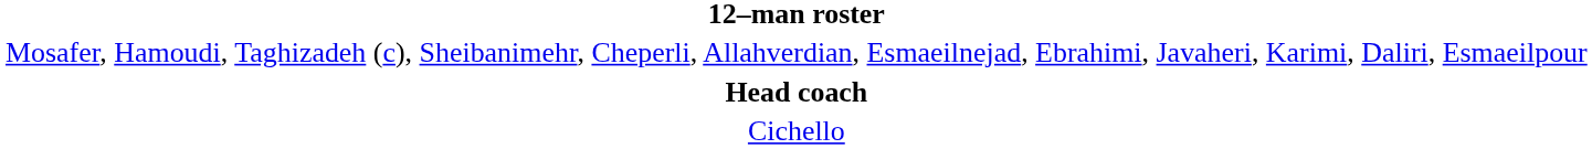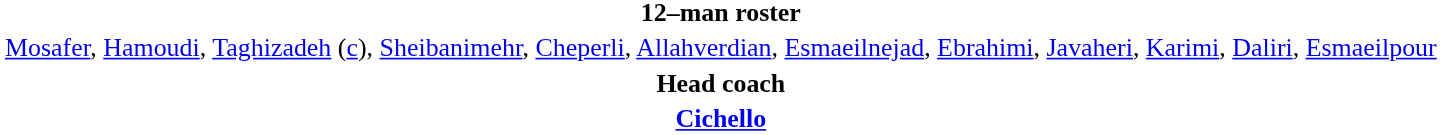row 4 | column 1: normal -> bold
